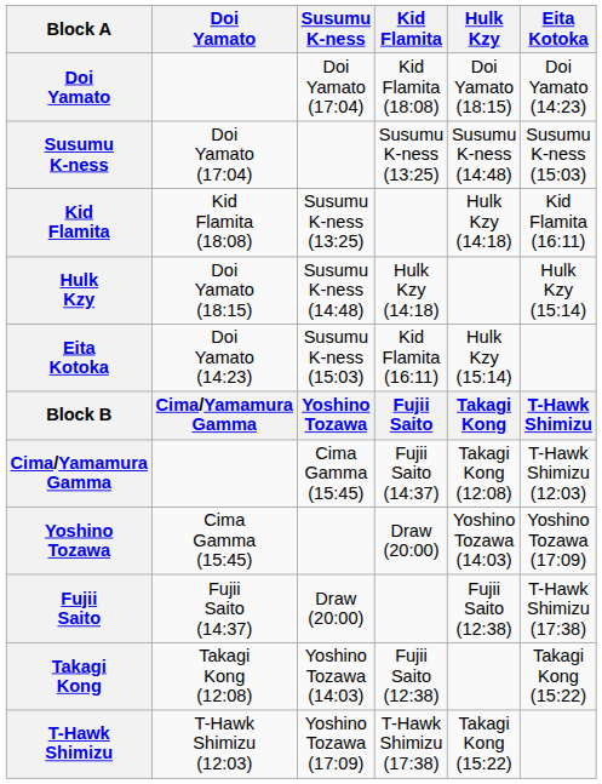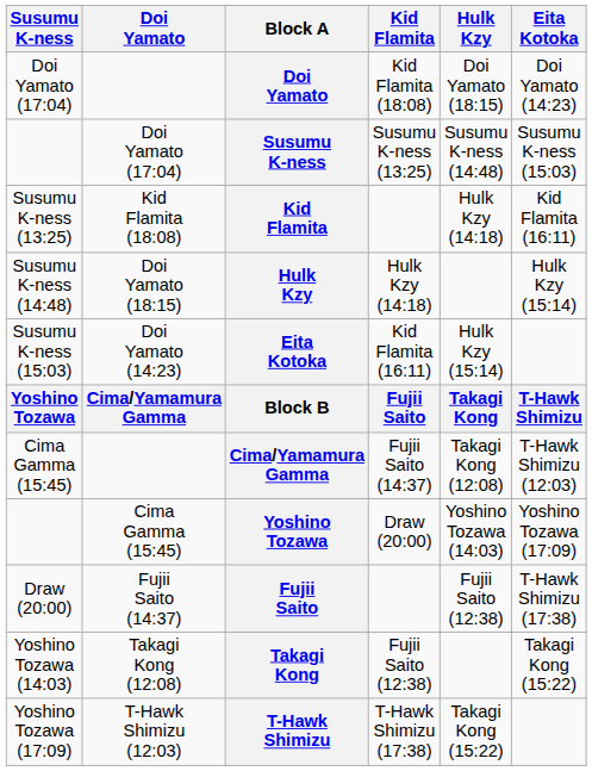columns swapped: Block A <-> Susumu K-ness
